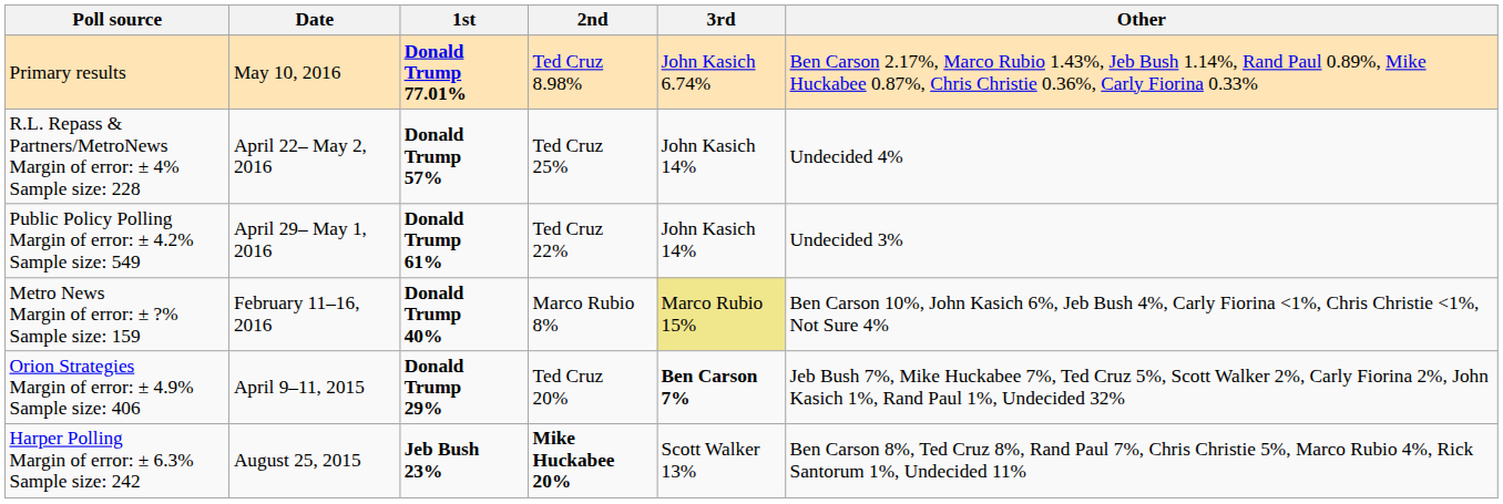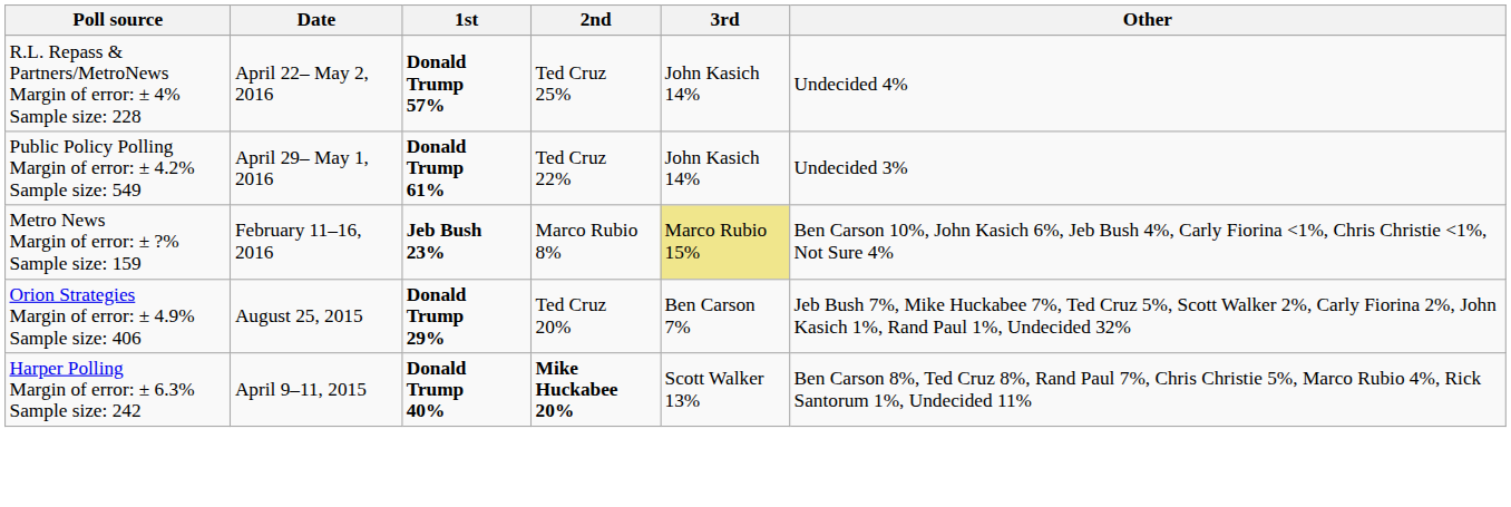- row: Primary results | May 10, 2016 | Donald Trump 77.01% | Ted Cruz 8.98% | John Kasich 6.74% | Ben Carson 2.17%, Marco Rubio 1.43%, Jeb Bush 1.14%, Rand Paul 0.89%, Mike Huckabee 0.87%, Chris Christie 0.36%, Carly Fiorina 0.33%
Metro News Margin of error: ± ?% Sample size: 159 | 1st: Donald Trump 40% -> Jeb Bush 23%
Orion Strategies Margin of error: ± 4.9% Sample size: 406 | Date: April 9–11, 2015 -> August 25, 2015
Orion Strategies Margin of error: ± 4.9% Sample size: 406 | 3rd: bold -> normal
Harper Polling Margin of error: ± 6.3% Sample size: 242 | Date: August 25, 2015 -> April 9–11, 2015
Harper Polling Margin of error: ± 6.3% Sample size: 242 | 1st: Jeb Bush 23% -> Donald Trump 40%
